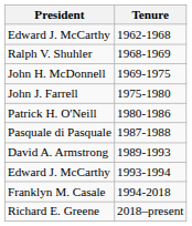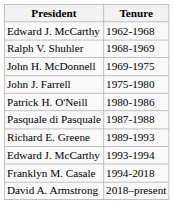row 8 | President: David A. Armstrong -> Richard E. Greene
row 11 | President: Richard E. Greene -> David A. Armstrong
